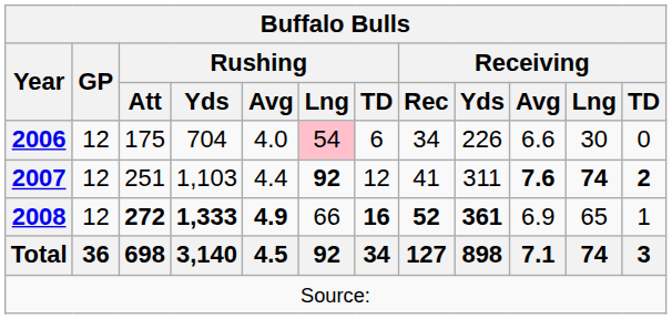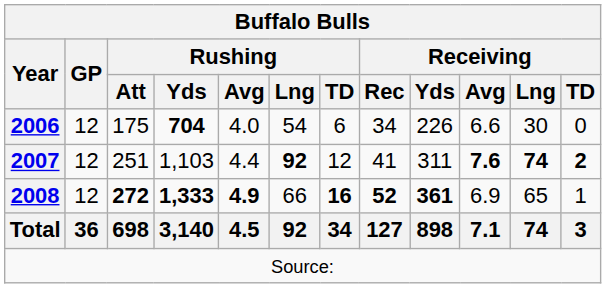2006 | Buffalo Bulls / Rushing / Yds: normal -> bold
2006 | Buffalo Bulls / Rushing / Lng: pink background -> no background
